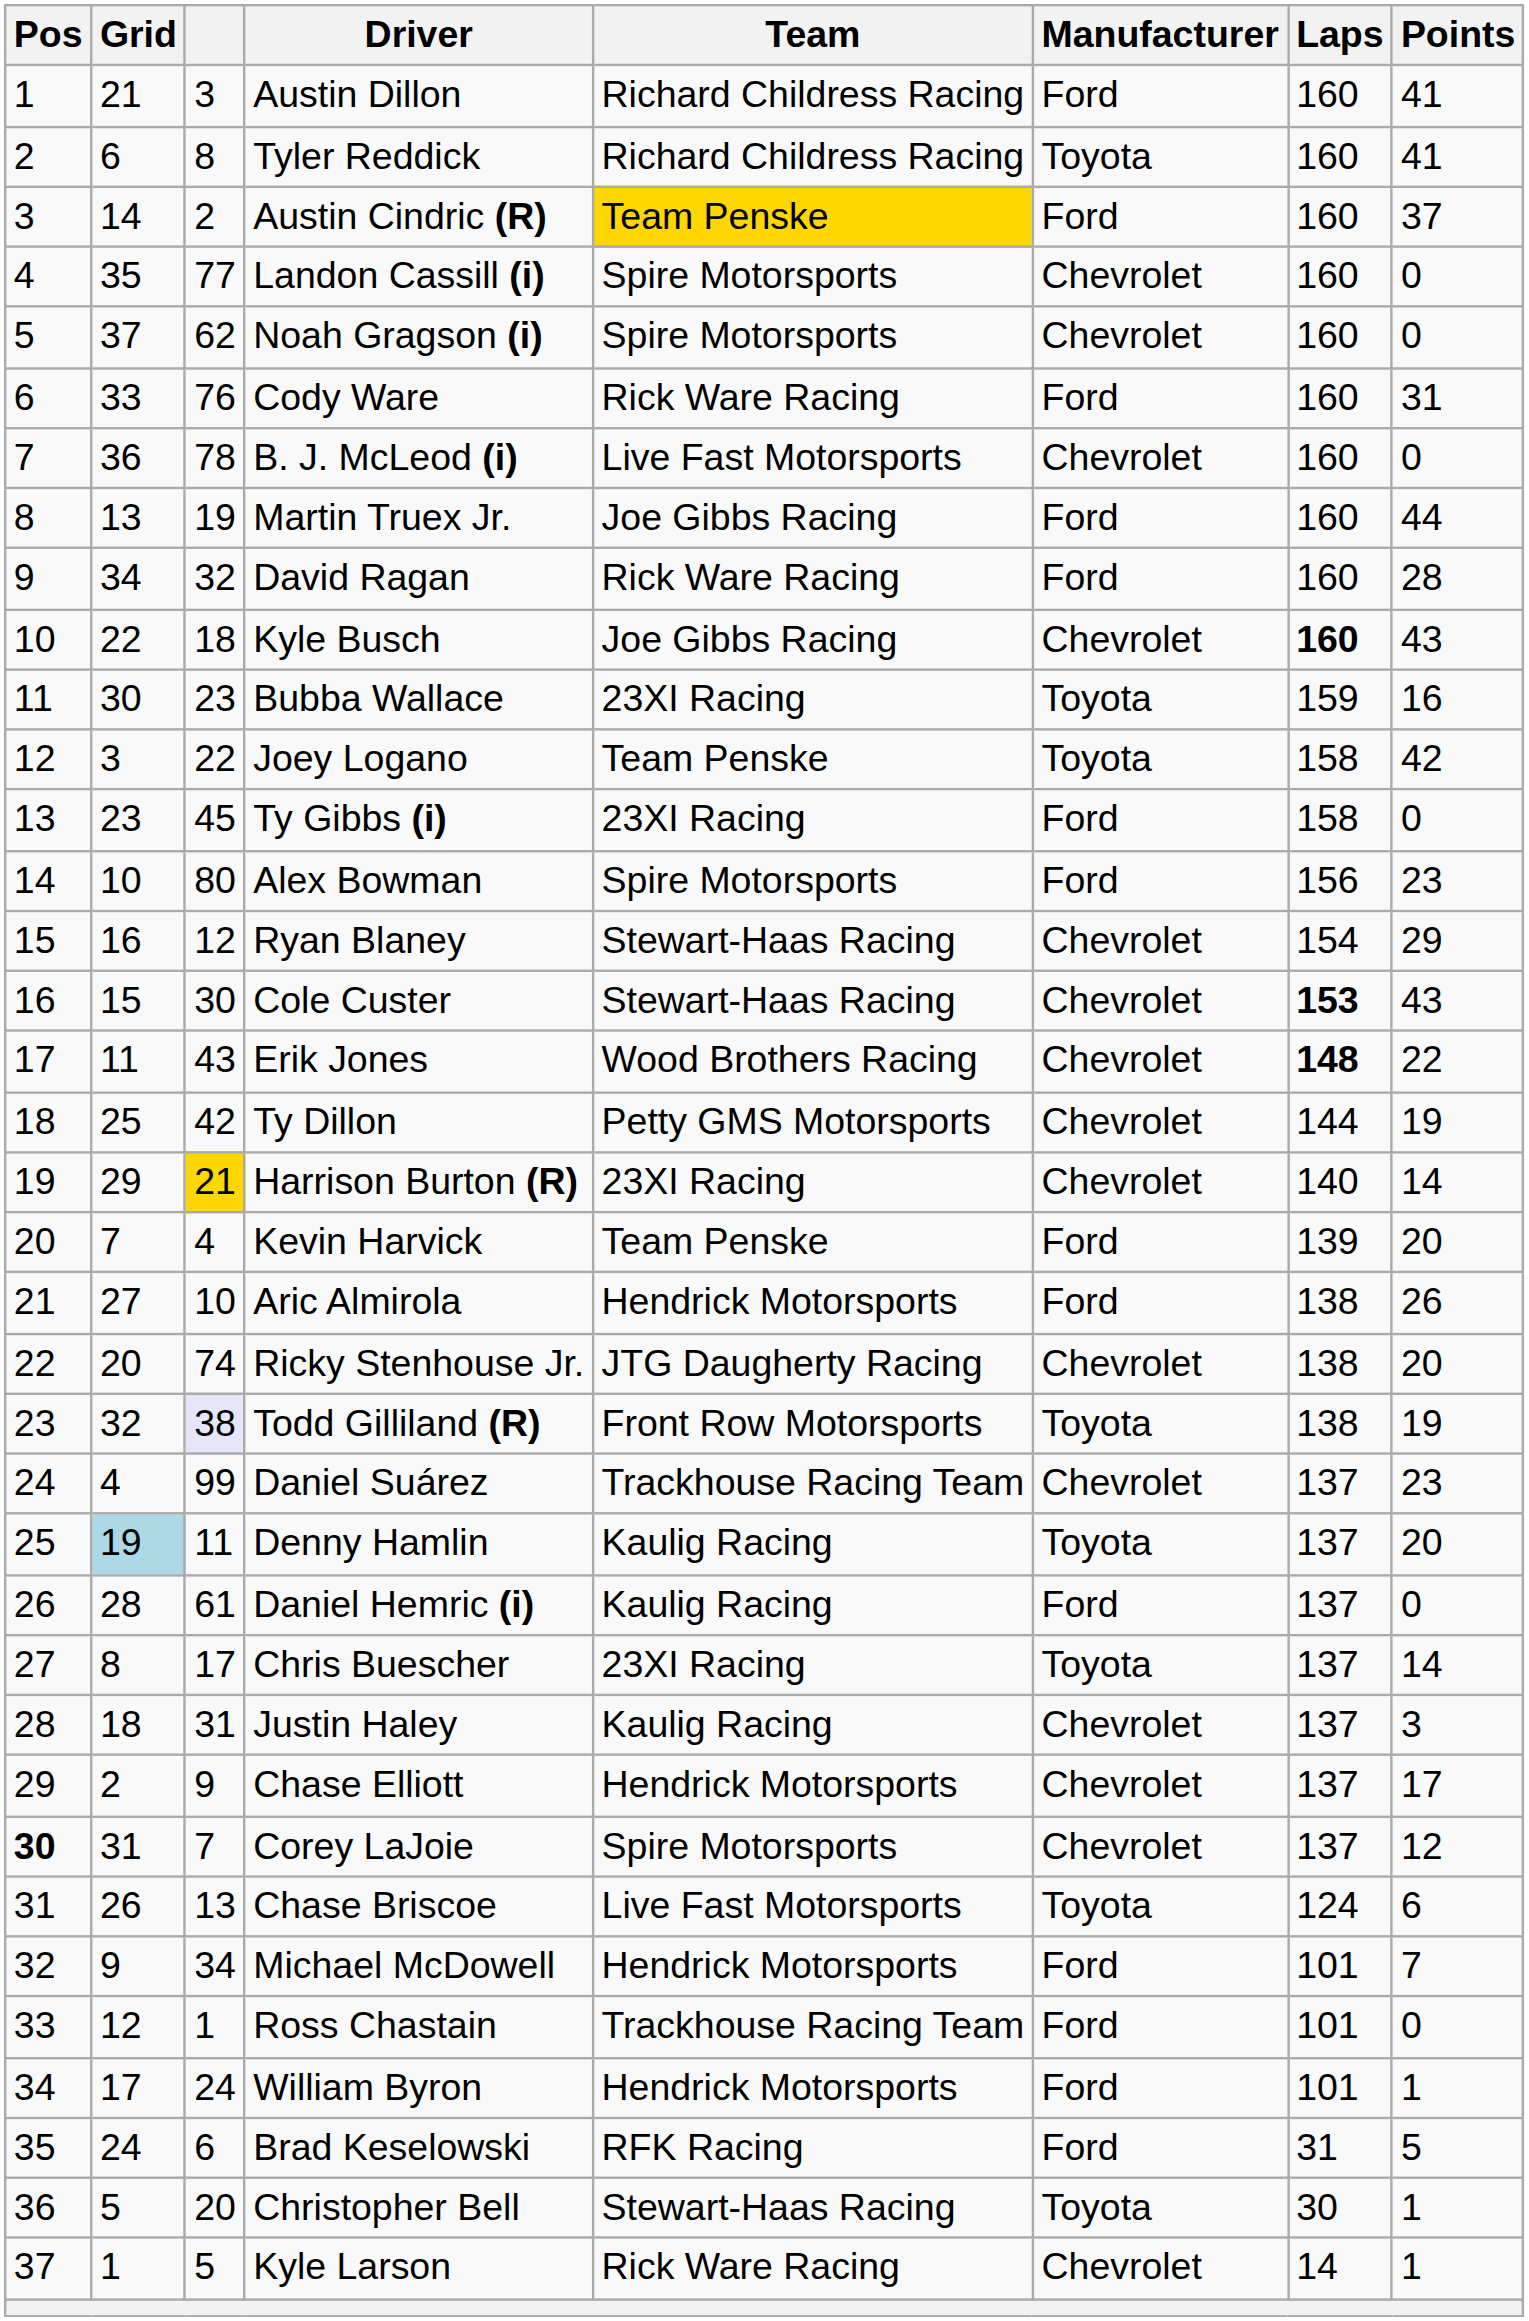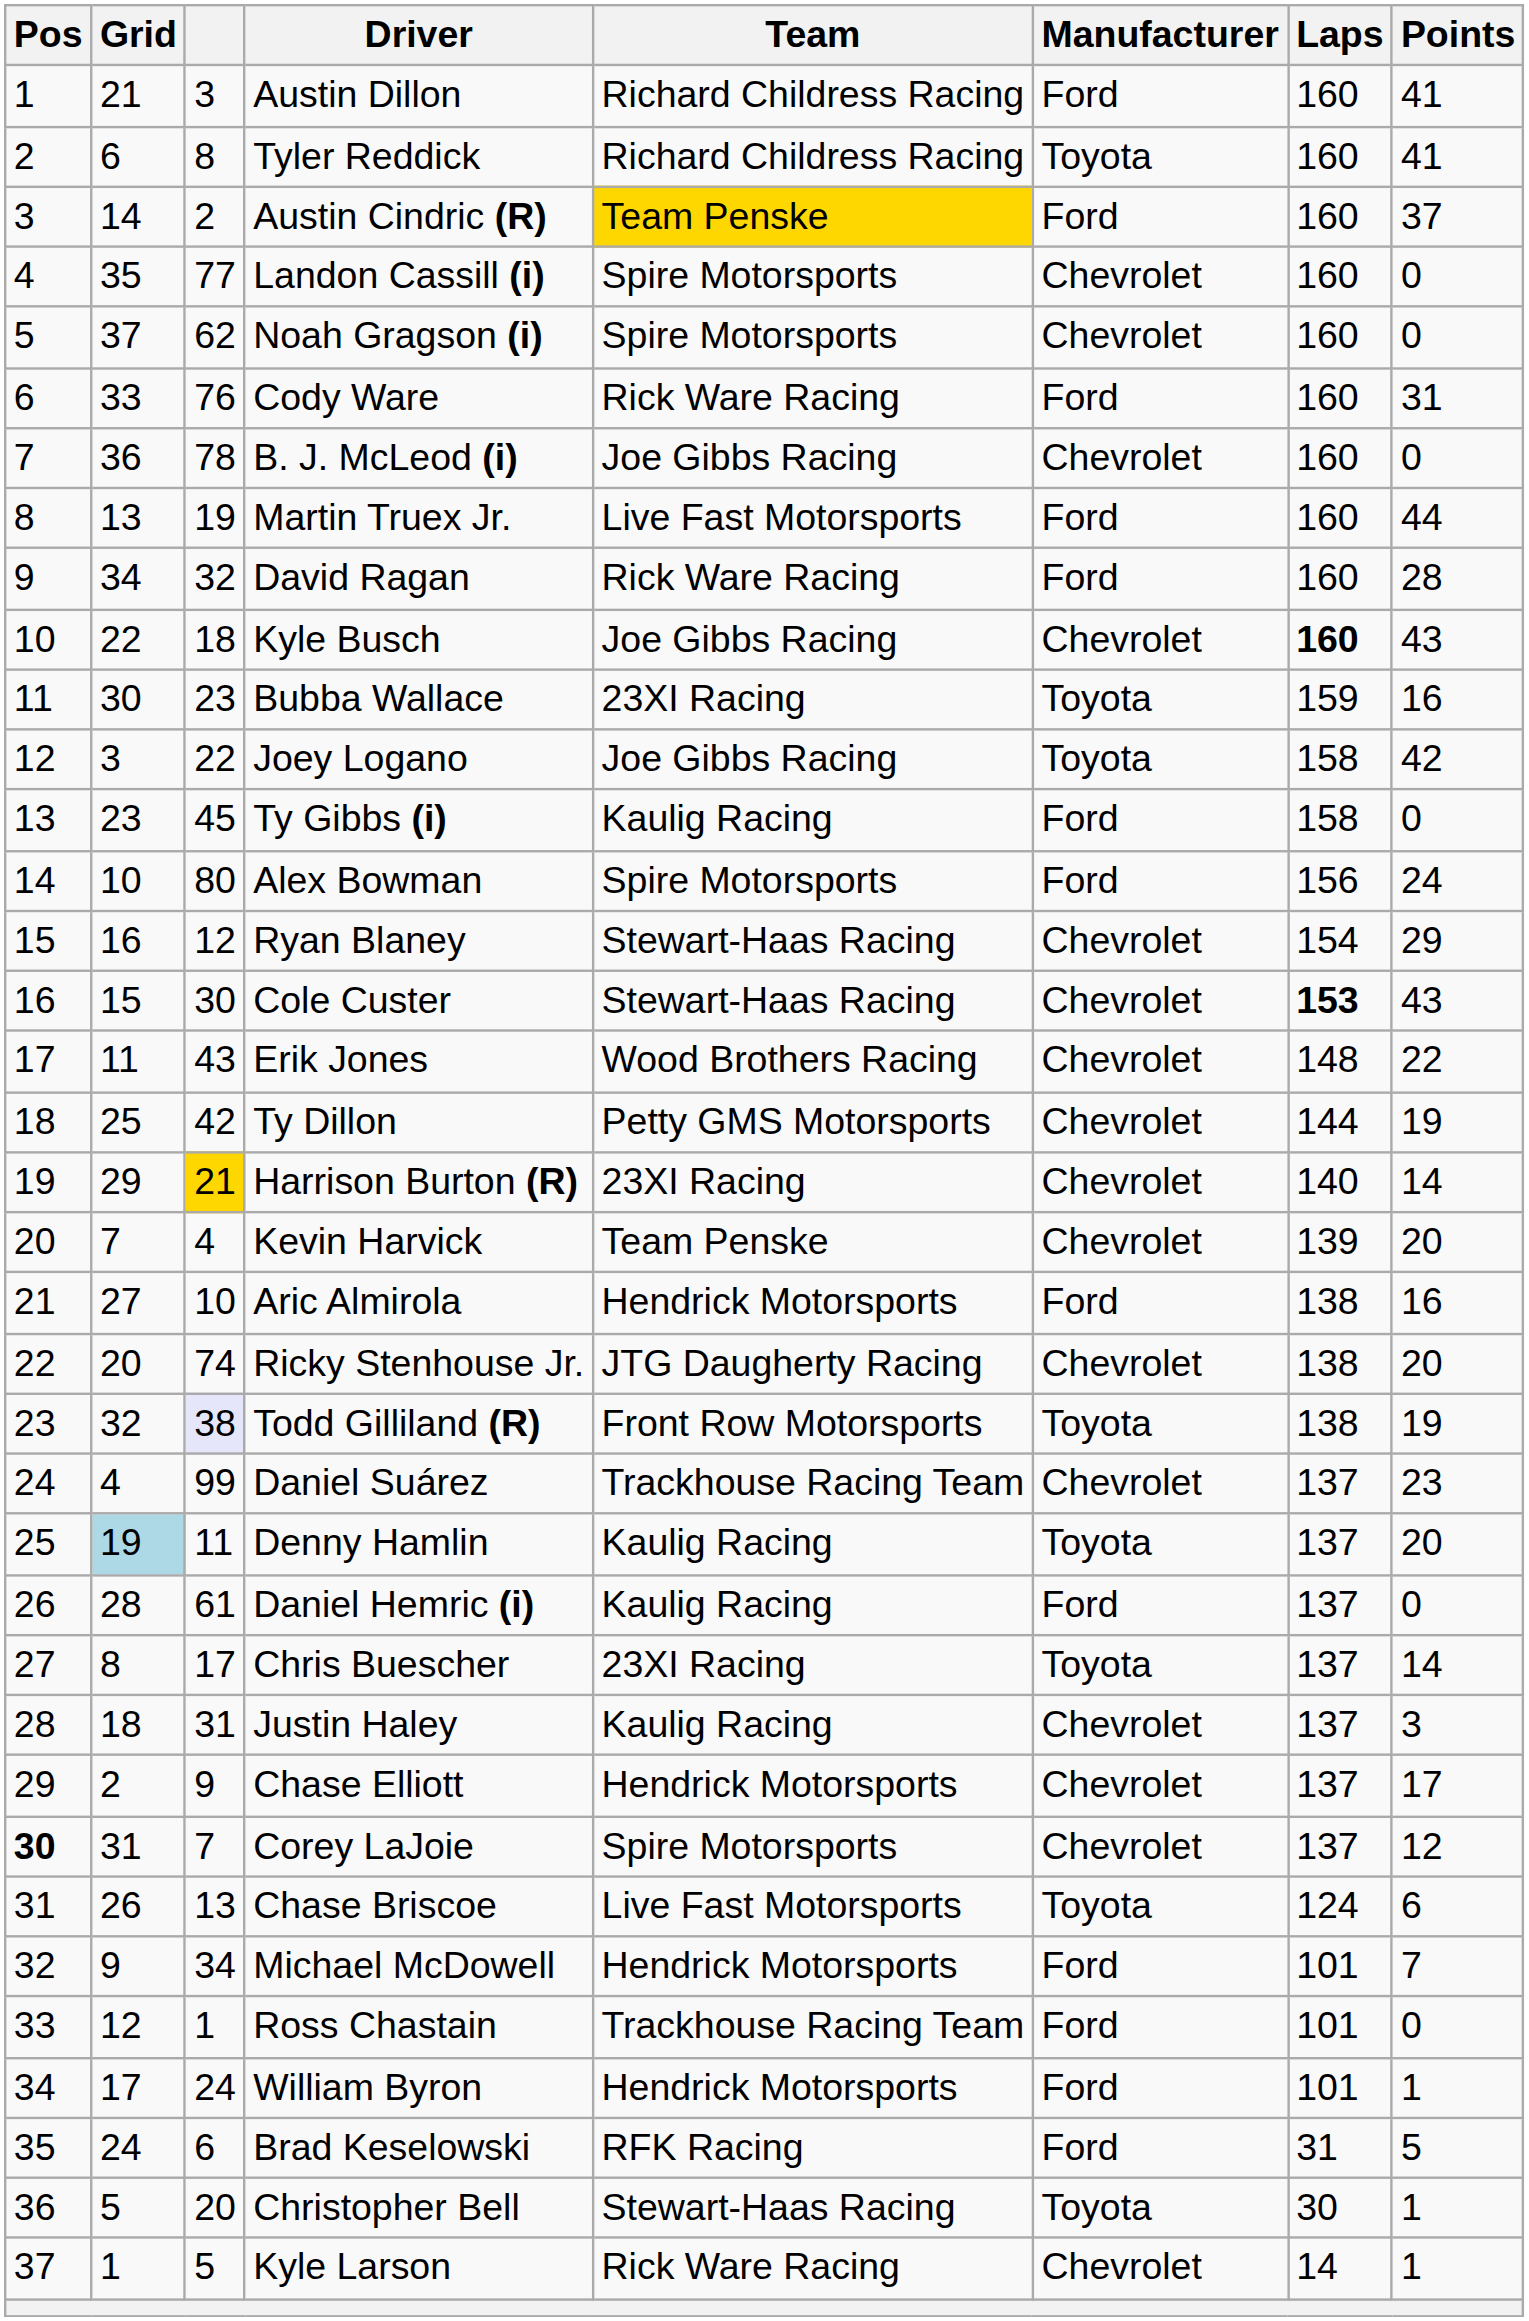B. J. McLeod (i) | Team: Live Fast Motorsports -> Joe Gibbs Racing
Martin Truex Jr. | Team: Joe Gibbs Racing -> Live Fast Motorsports
Joey Logano | Team: Team Penske -> Joe Gibbs Racing
Ty Gibbs (i) | Team: 23XI Racing -> Kaulig Racing
Alex Bowman | Points: 23 -> 24
Erik Jones | Laps: bold -> normal
Kevin Harvick | Manufacturer: Ford -> Chevrolet
Aric Almirola | Points: 26 -> 16
